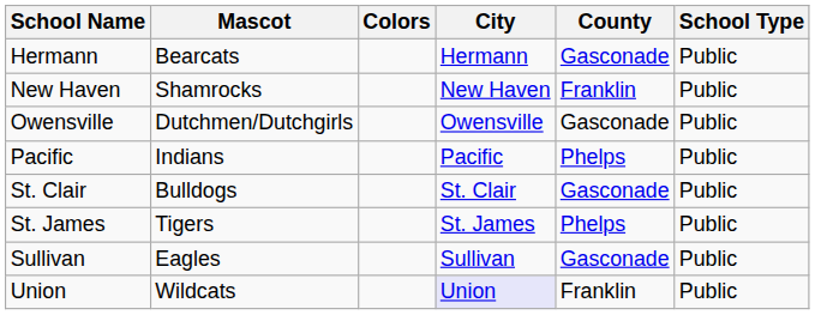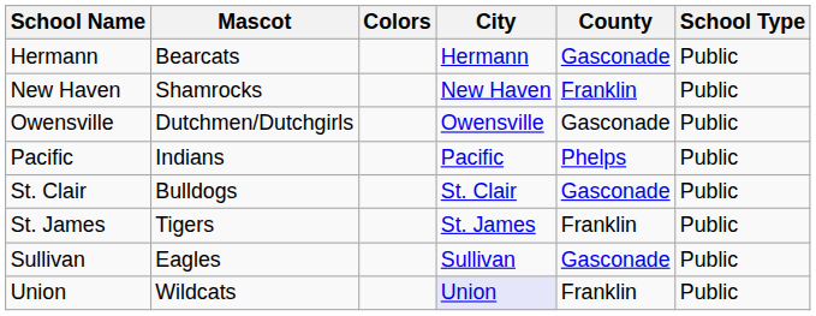row 7 | County: Phelps -> Franklin
